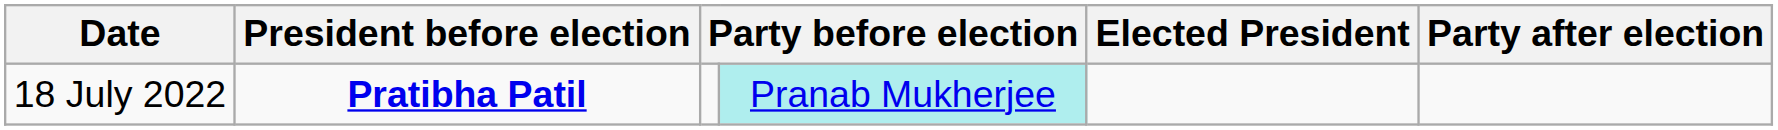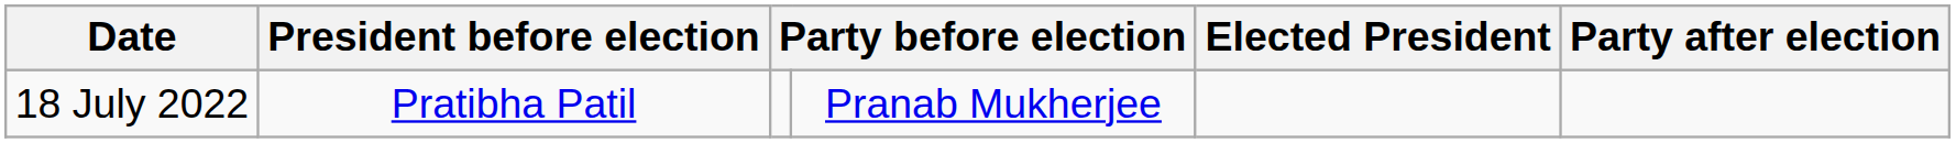18 July 2022 | President before election: bold -> normal
18 July 2022 | column 4: paleturquoise background -> no background
